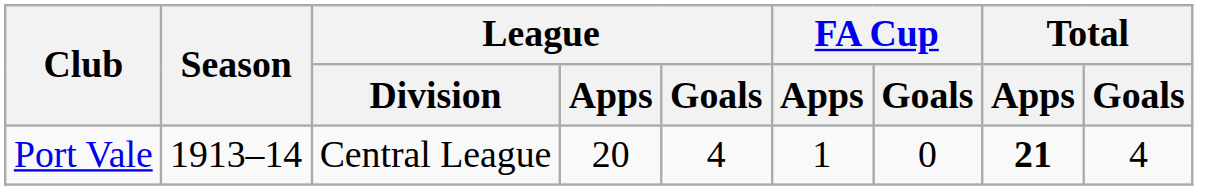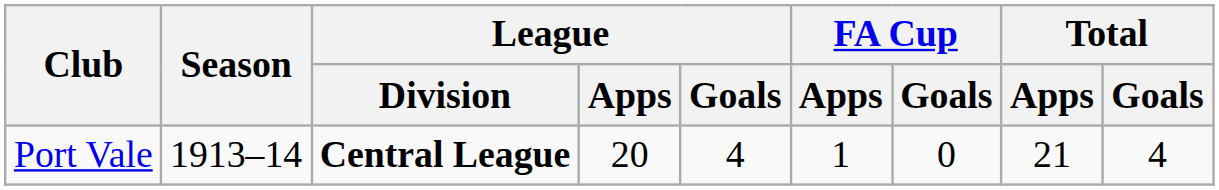Port Vale | League / Division: normal -> bold
Port Vale | Total / Apps: bold -> normal
